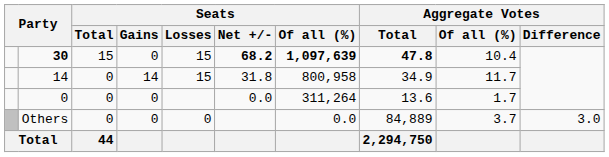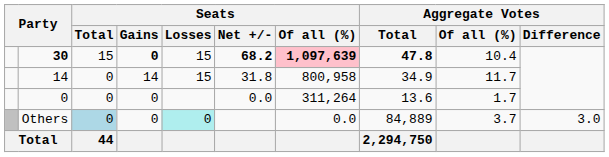30 | Seats / Gains: normal -> bold
30 | Seats / Of all (%): no background -> pink background
Others | Seats / Total: no background -> lightblue background
Others | Seats / Losses: no background -> paleturquoise background
